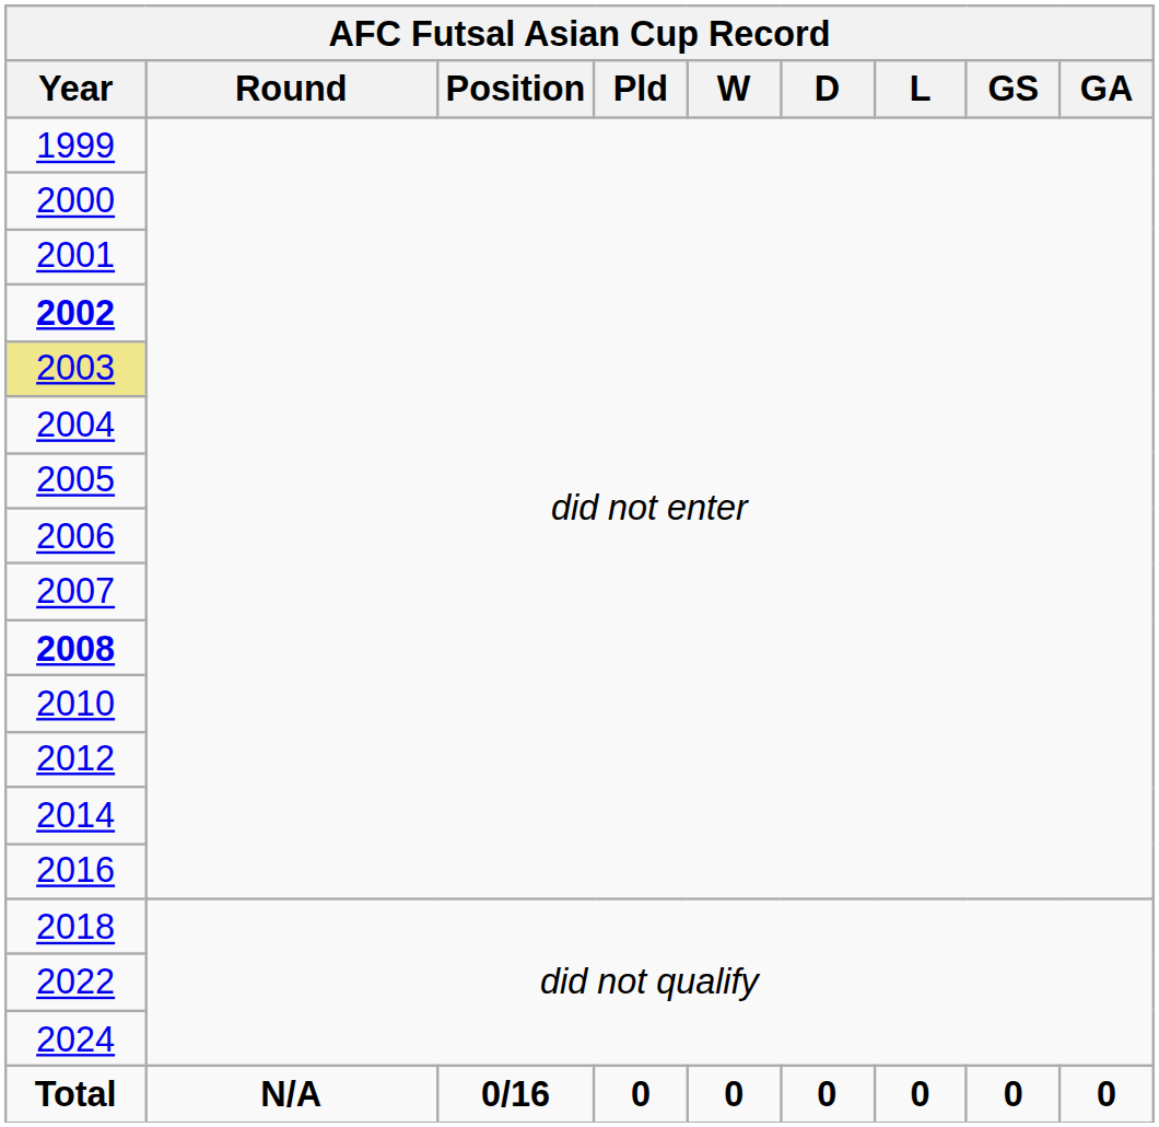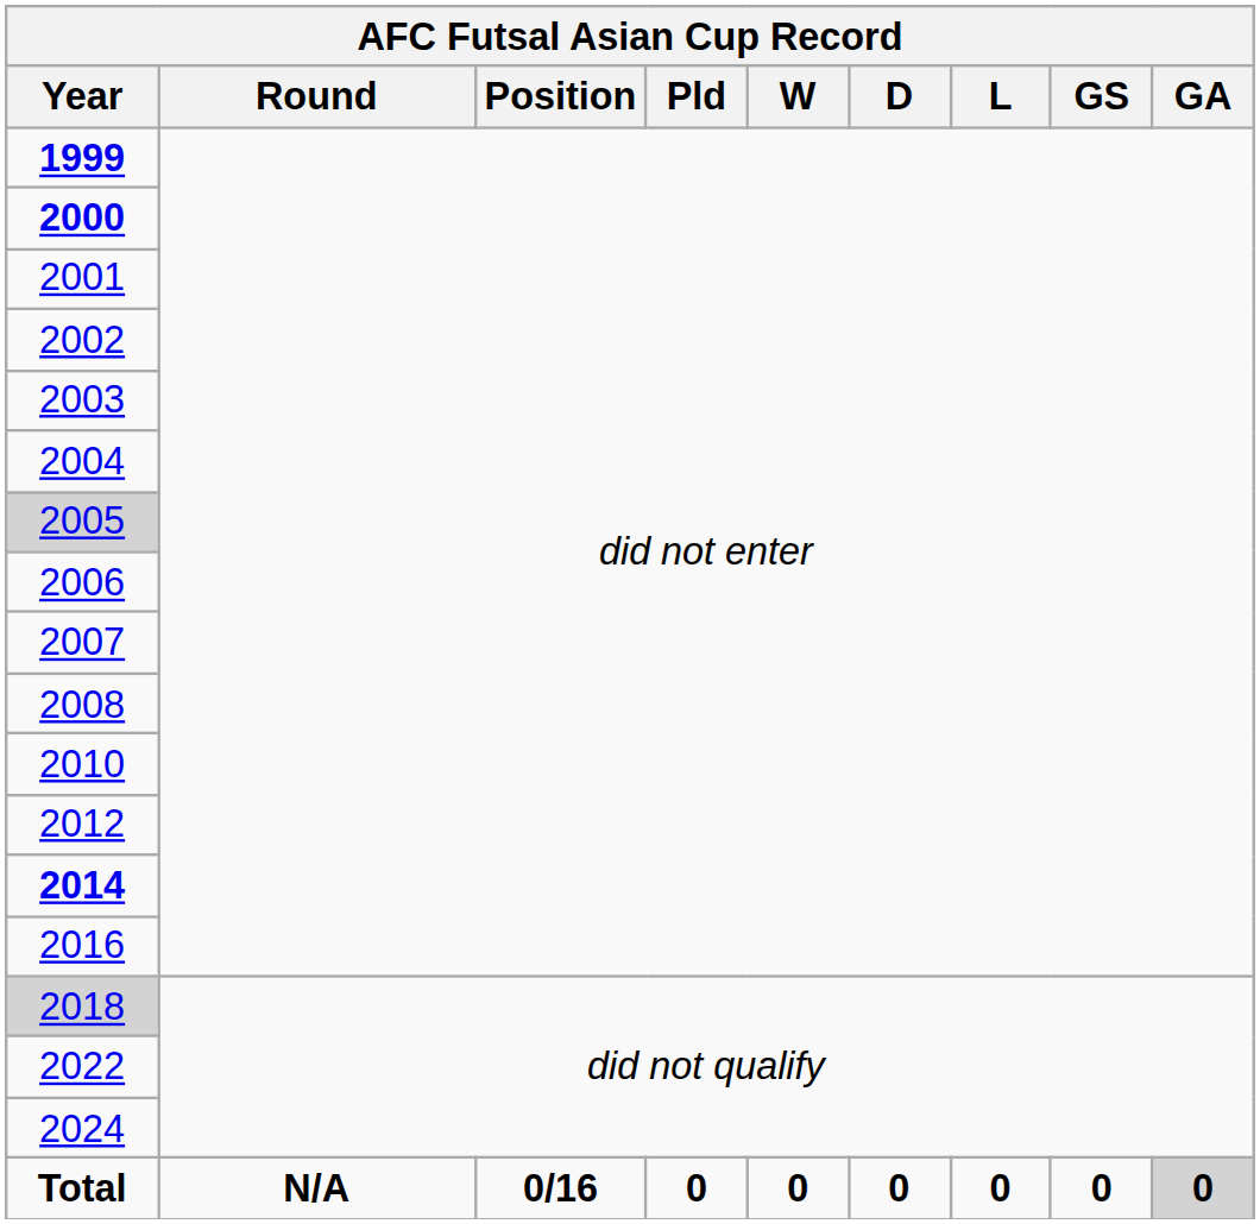1999 | AFC Futsal Asian Cup Record / Year: normal -> bold
2000 | AFC Futsal Asian Cup Record / Year: normal -> bold
2002 | AFC Futsal Asian Cup Record / Year: bold -> normal
2003 | AFC Futsal Asian Cup Record / Year: khaki background -> no background
2005 | AFC Futsal Asian Cup Record / Year: no background -> lightgrey background
2008 | AFC Futsal Asian Cup Record / Year: bold -> normal
2014 | AFC Futsal Asian Cup Record / Year: normal -> bold
2018 | AFC Futsal Asian Cup Record / Year: no background -> lightgrey background
Total | AFC Futsal Asian Cup Record / GA: no background -> lightgrey background
